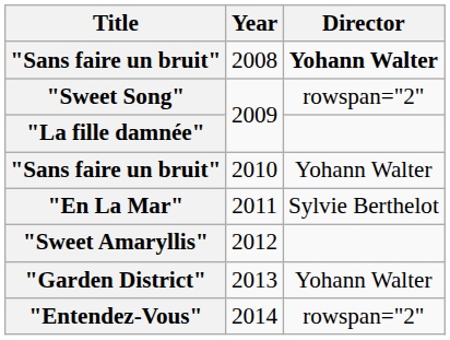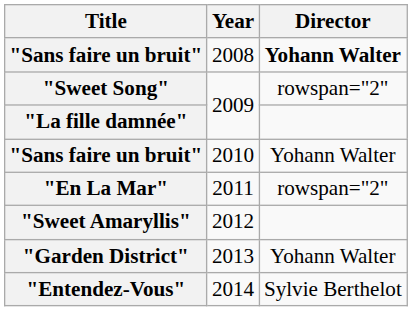2011 | Director: Sylvie Berthelot -> rowspan="2"
2014 | Director: rowspan="2" -> Sylvie Berthelot
